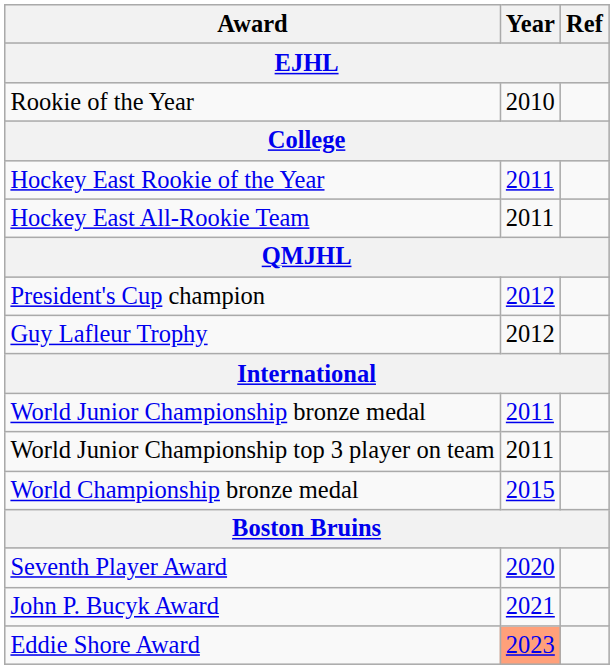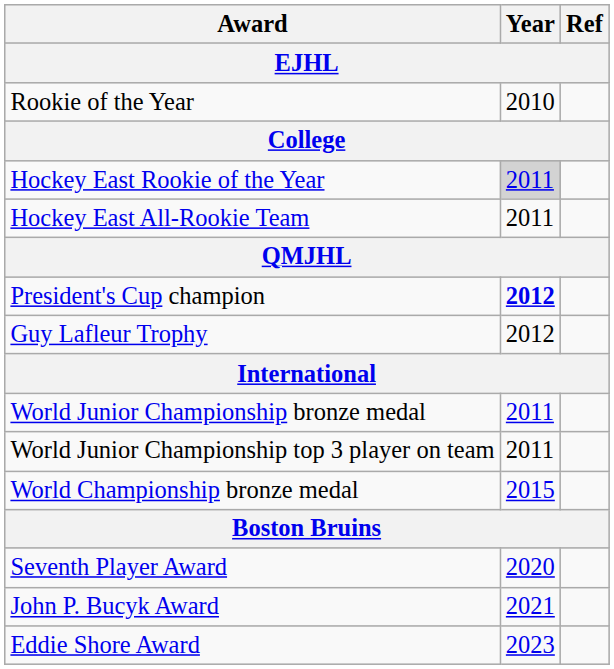Hockey East Rookie of the Year | Year: no background -> lightgrey background
President's Cup champion | Year: normal -> bold
Eddie Shore Award | Year: lightsalmon background -> no background
